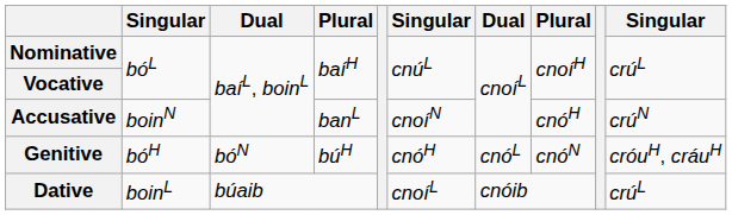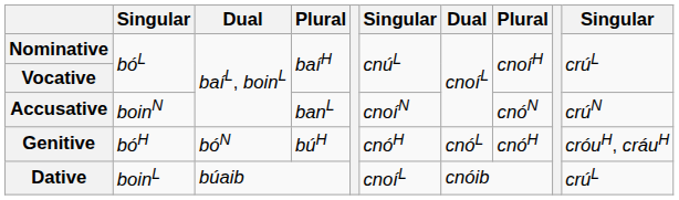Accusative | column 8: cnóH -> cnóN
Genitive | column 8: cnóN -> cnóH
